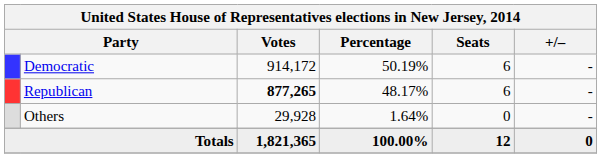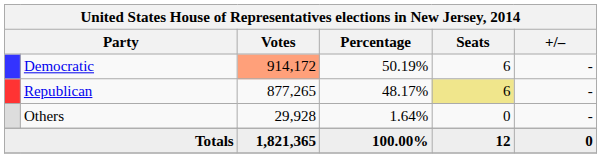Democratic | Votes: no background -> lightsalmon background
Republican | Votes: bold -> normal
Republican | Seats: no background -> khaki background
